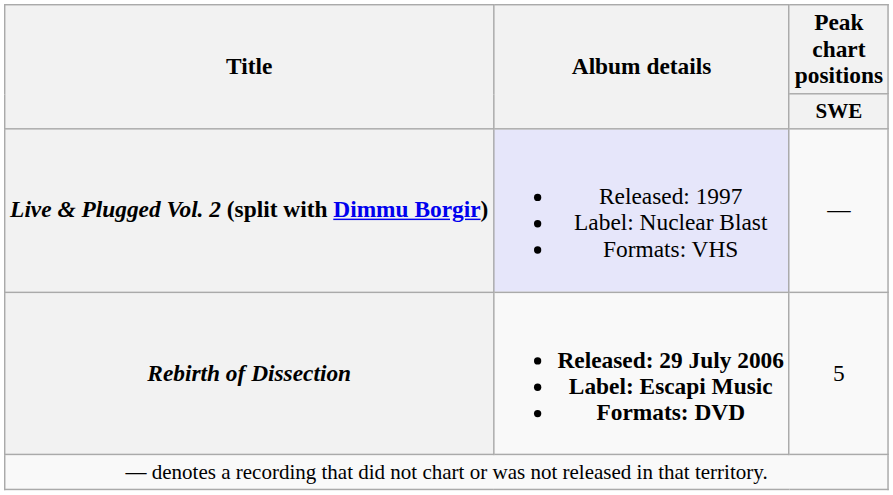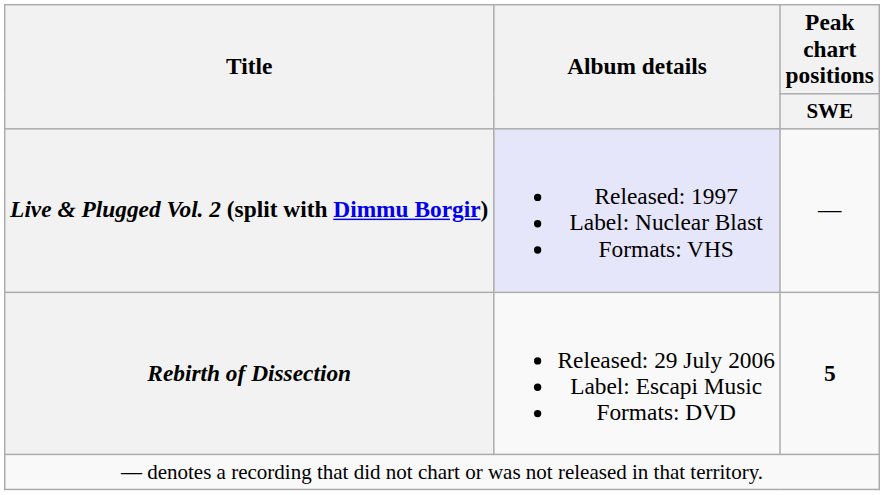Rebirth of Dissection | Album details: bold -> normal
Rebirth of Dissection | Peak chart positions / SWE: normal -> bold
